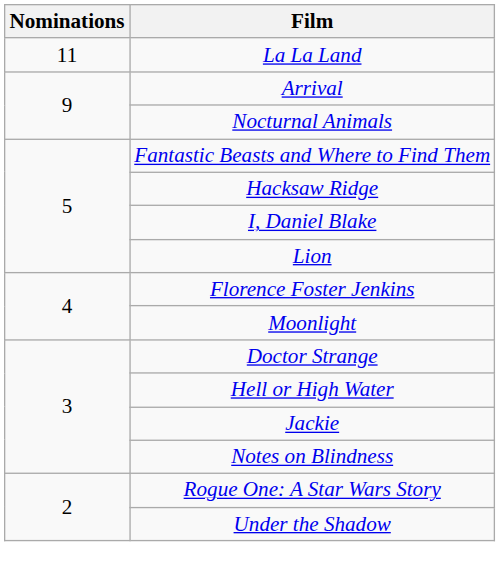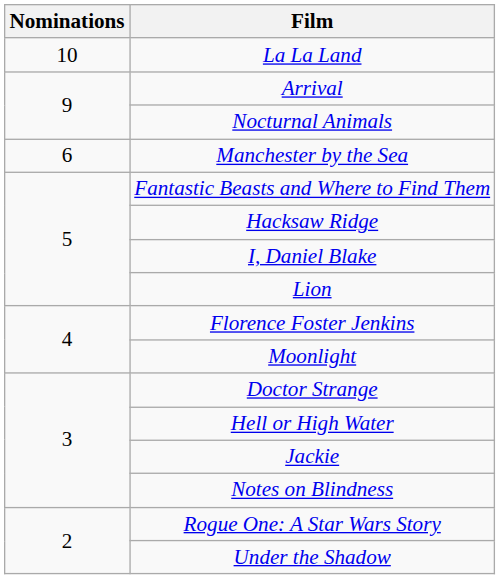La La Land | Nominations: 11 -> 10
+ row: 6 | Manchester by the Sea
